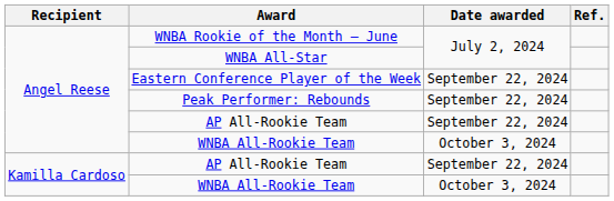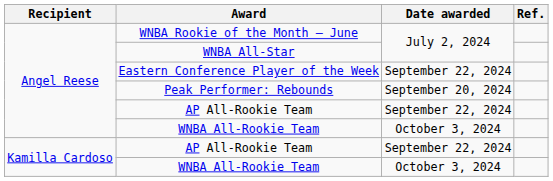Peak Performer: Rebounds | Date awarded: September 22, 2024 -> September 20, 2024
